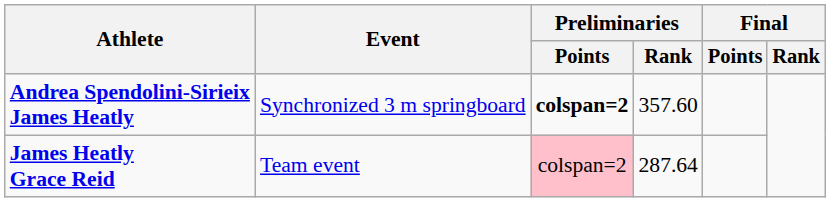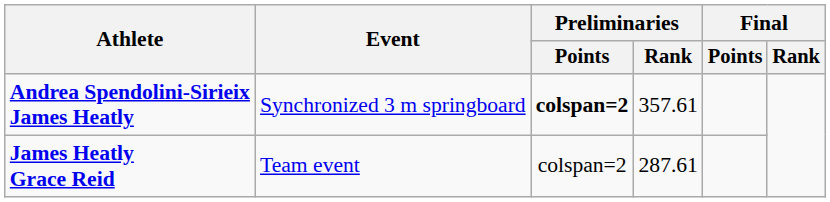Andrea Spendolini-Sirieix James Heatly | Preliminaries / Rank: 357.60 -> 357.61
James Heatly Grace Reid | Preliminaries / Points: pink background -> no background
James Heatly Grace Reid | Preliminaries / Rank: 287.64 -> 287.61
